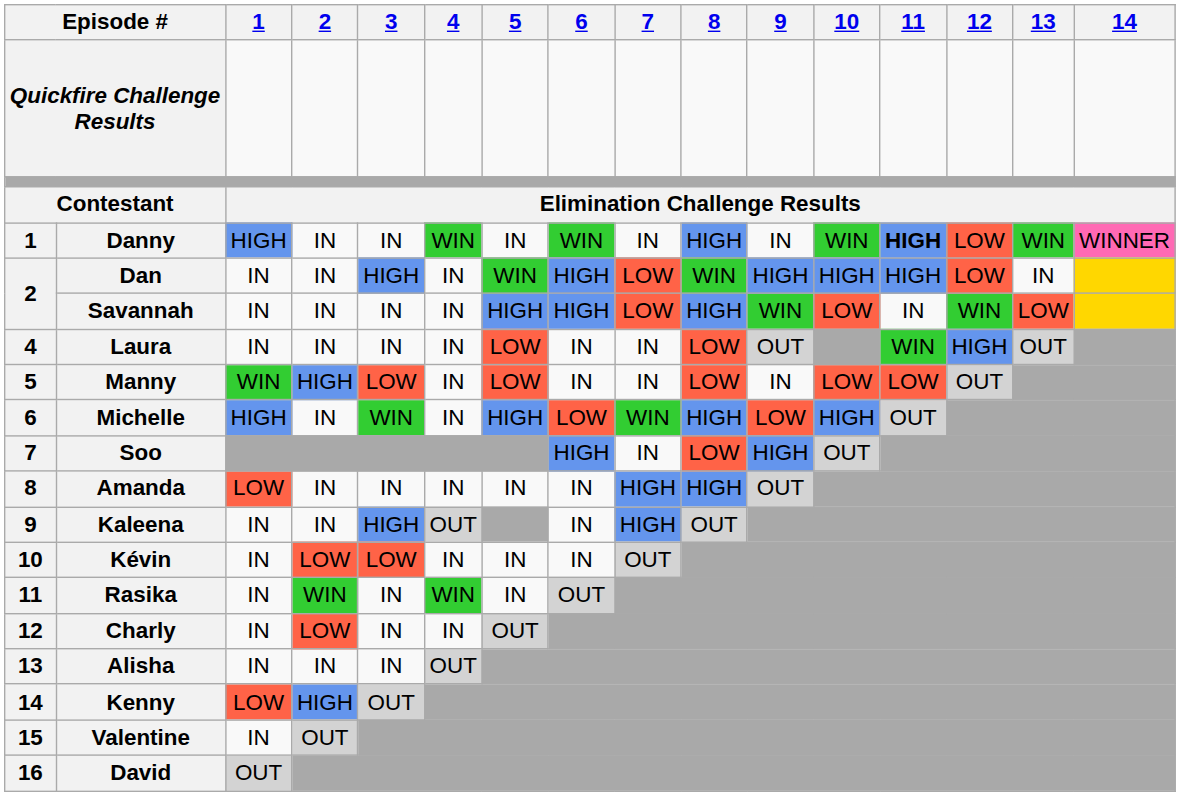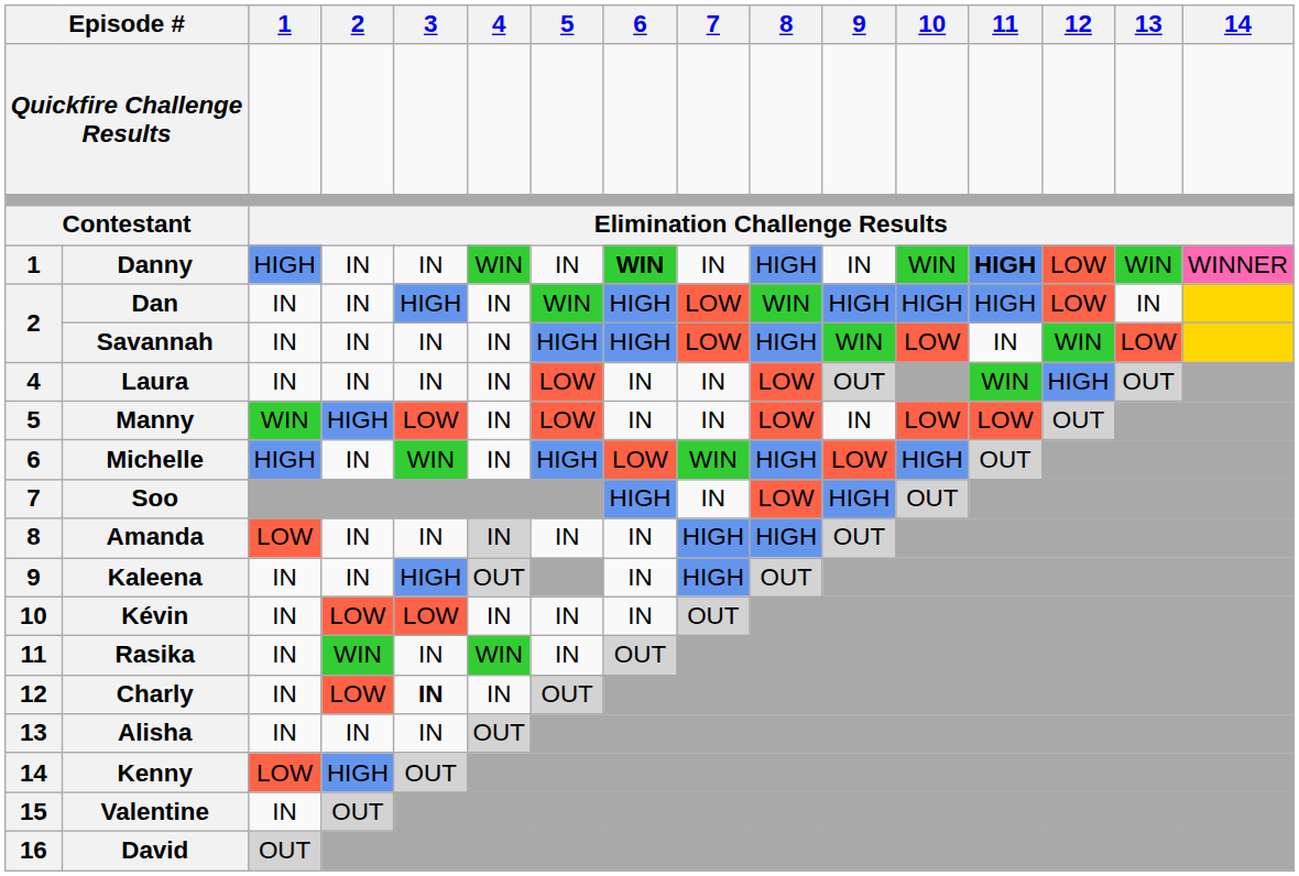Danny | 6: normal -> bold
Amanda | 4: no background -> lightgrey background
Charly | 3: normal -> bold
